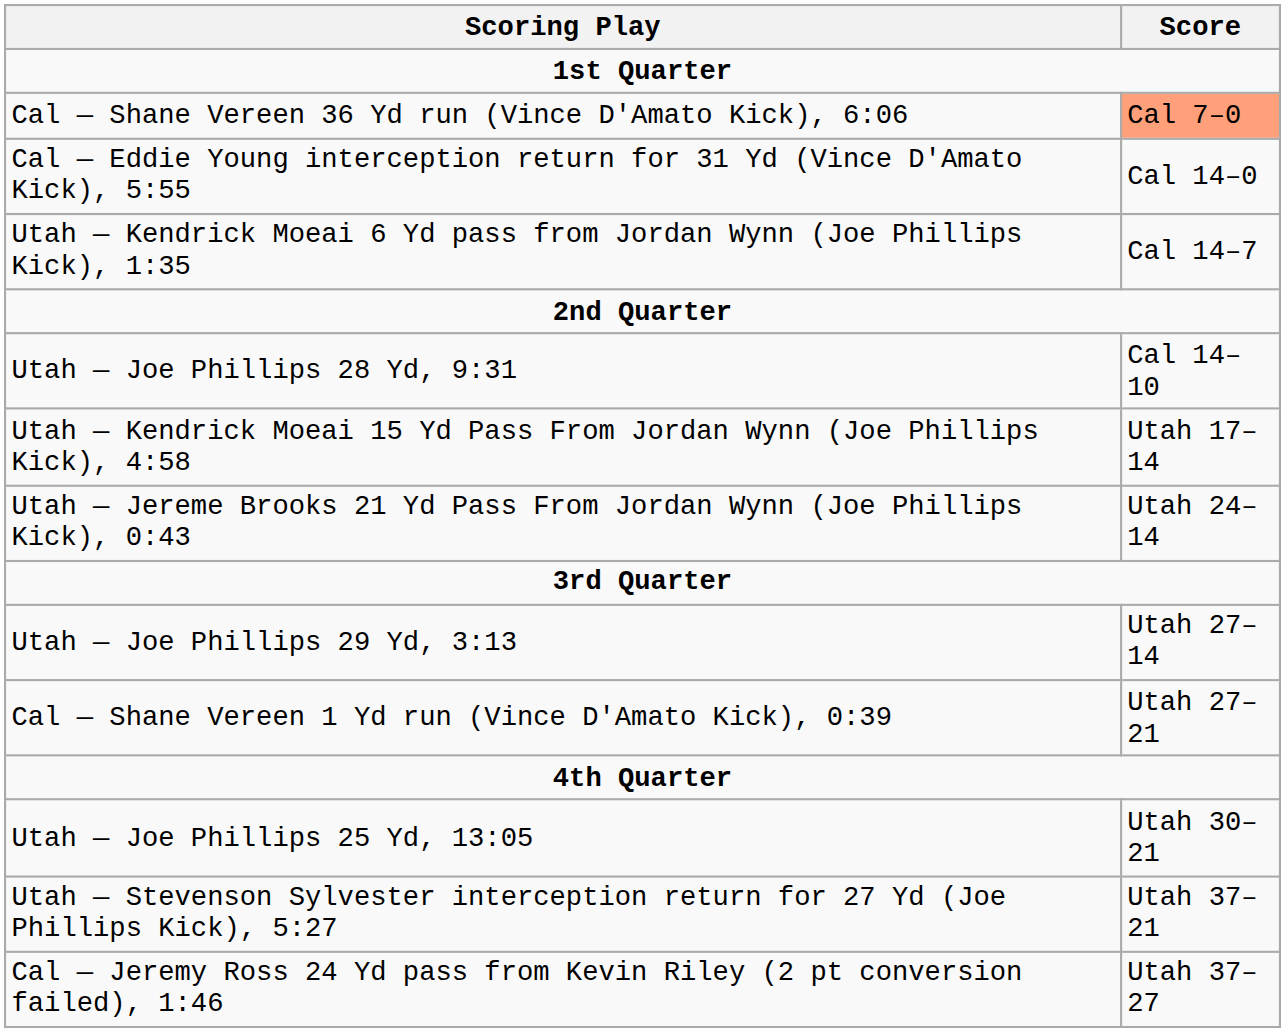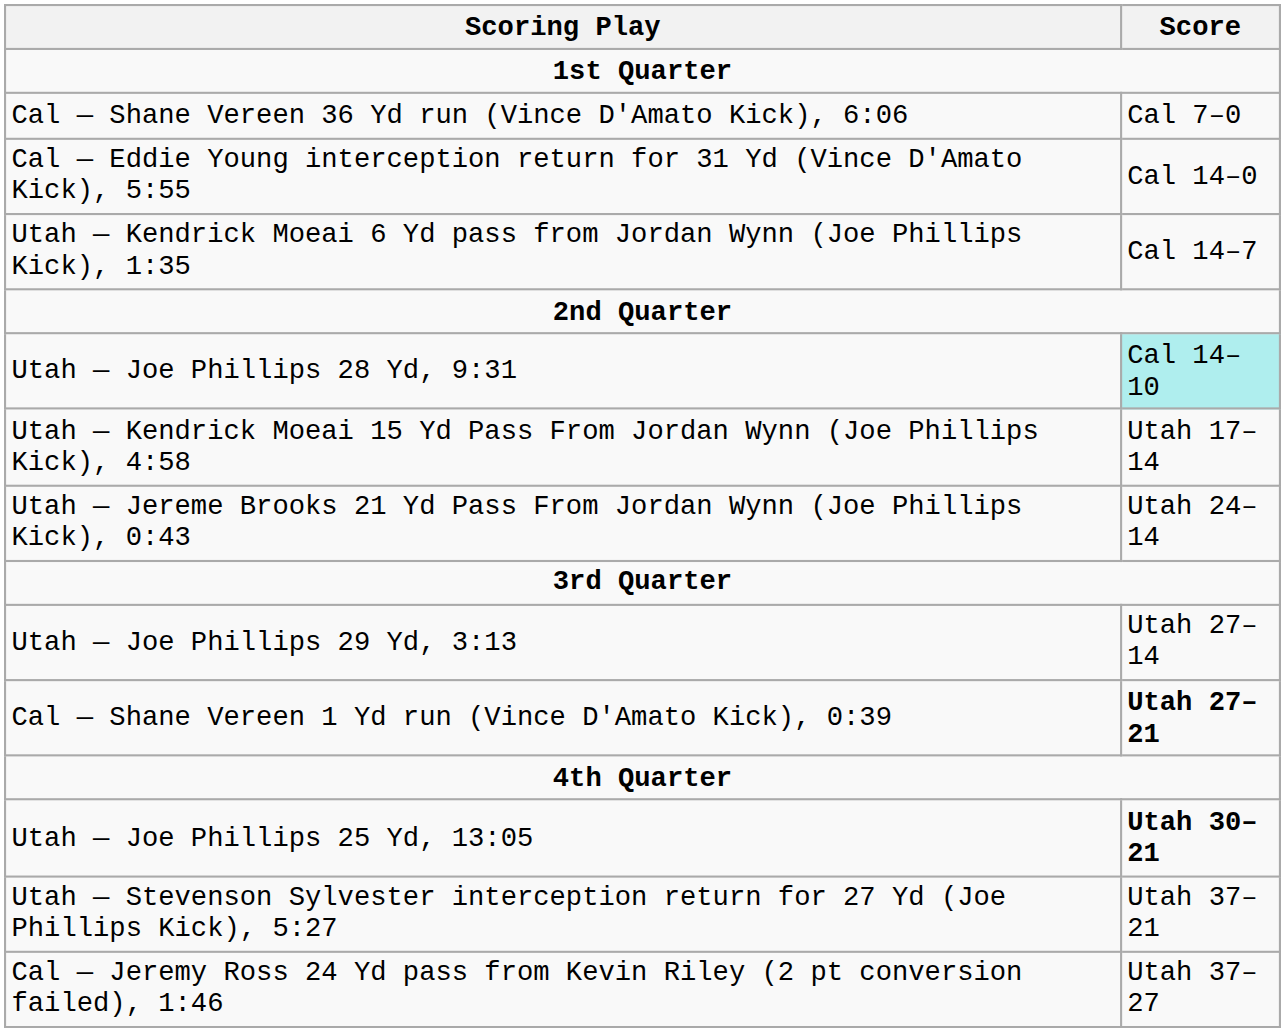Cal — Shane Vereen 36 Yd run (Vince D'Amato Kick), 6:06 | Score: lightsalmon background -> no background
Utah — Joe Phillips 28 Yd, 9:31 | Score: no background -> paleturquoise background
Cal — Shane Vereen 1 Yd run (Vince D'Amato Kick), 0:39 | Score: normal -> bold
Utah — Joe Phillips 25 Yd, 13:05 | Score: normal -> bold
